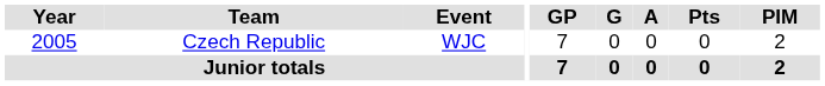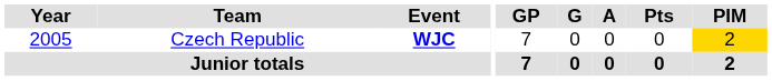Czech Republic | Event: normal -> bold
Czech Republic | PIM: no background -> gold background
